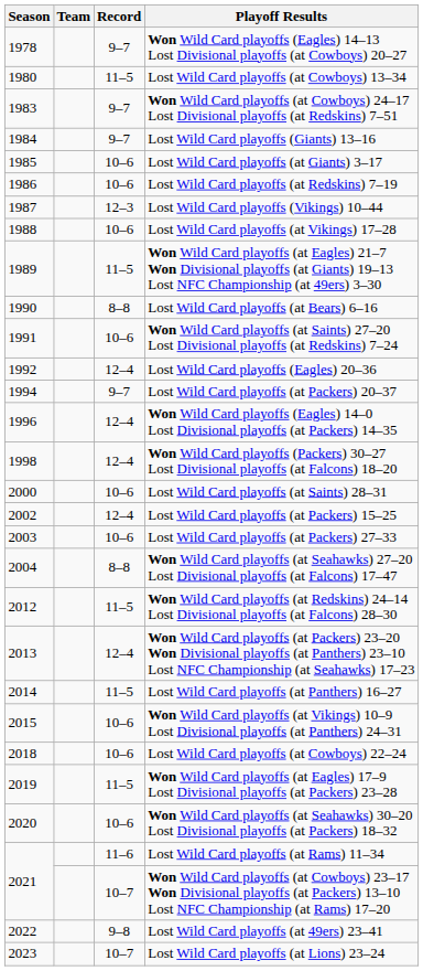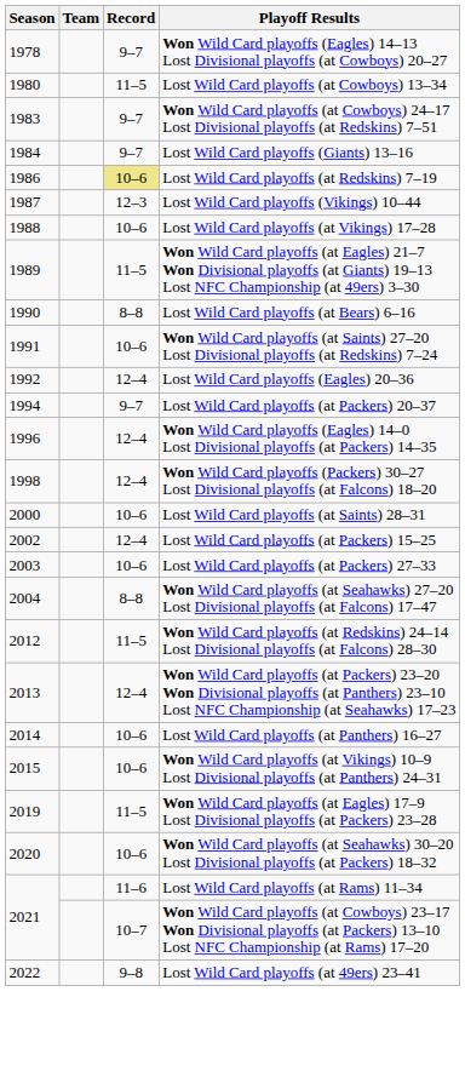- row: 1985 | 10–6 | Lost Wild Card playoffs (at Giants) 3–17
Lost Wild Card playoffs (at Redskins) 7–19 | Record: no background -> khaki background
Lost Wild Card playoffs (at Panthers) 16–27 | Record: 11–5 -> 10–6
- row: 2018 | 10–6 | Lost Wild Card playoffs (at Cowboys) 22–24
- row: 2023 | 10–7 | Lost Wild Card playoffs (at Lions) 23–24
